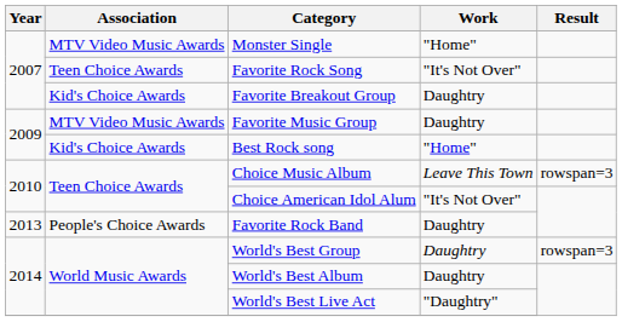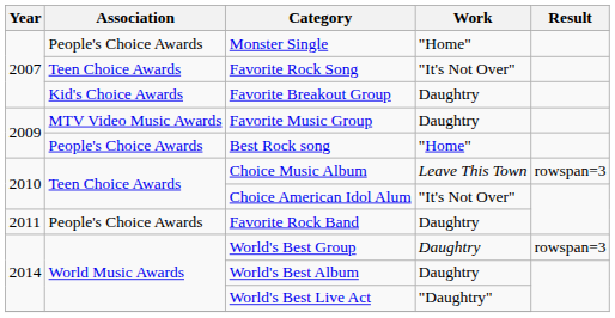Monster Single | Association: MTV Video Music Awards -> People's Choice Awards
Best Rock song | Association: Kid's Choice Awards -> People's Choice Awards
Favorite Rock Band | Year: 2013 -> 2011
